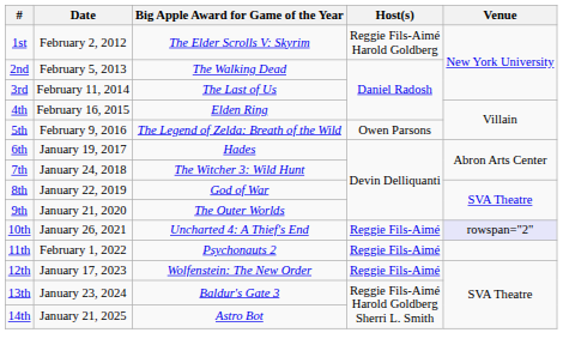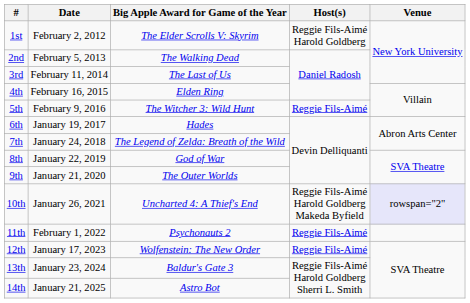5th | Big Apple Award for Game of the Year: The Legend of Zelda: Breath of the Wild -> The Witcher 3: Wild Hunt
5th | Host(s): Owen Parsons -> Reggie Fils-Aimé
7th | Big Apple Award for Game of the Year: The Witcher 3: Wild Hunt -> The Legend of Zelda: Breath of the Wild
10th | Host(s): Reggie Fils-Aimé -> Reggie Fils-Aimé Harold Goldberg Makeda Byfield
